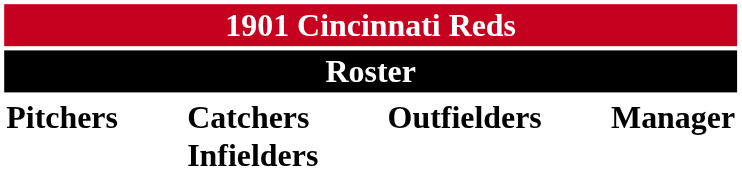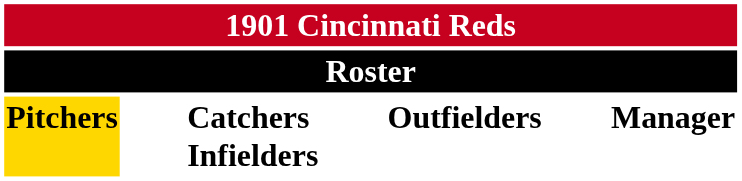Pitchers | column 1: no background -> gold background
